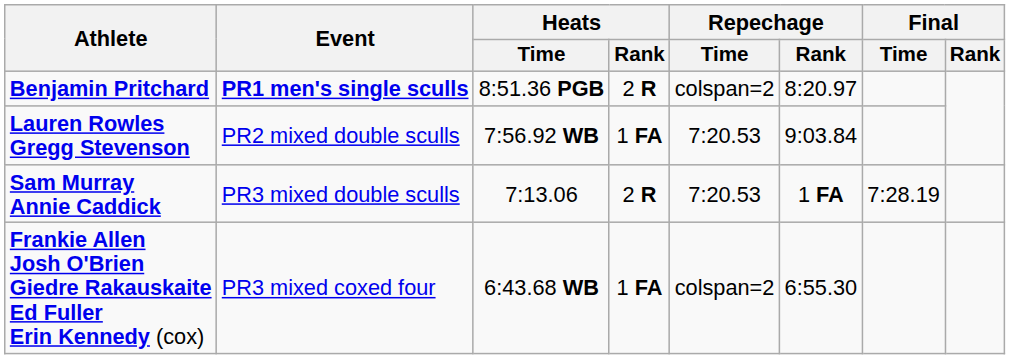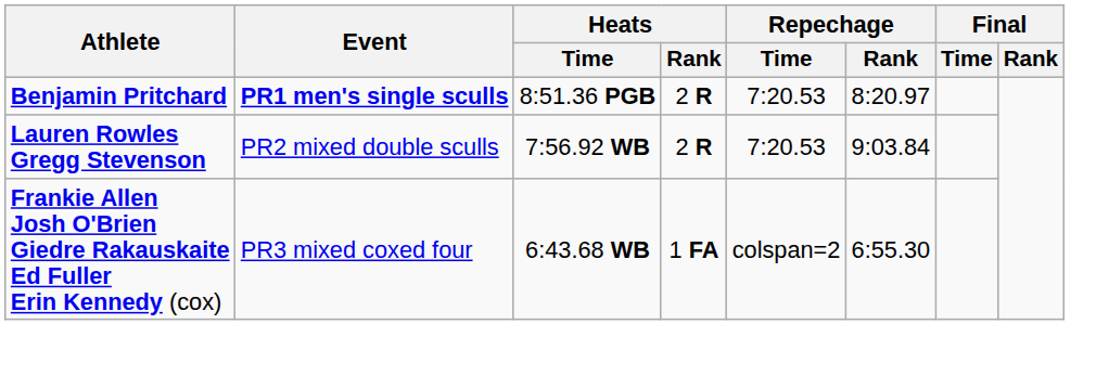Benjamin Pritchard | Repechage / Time: colspan=2 -> 7:20.53
Lauren Rowles Gregg Stevenson | Heats / Rank: 1 FA -> 2 R
- row: Sam Murray Annie Caddick | PR3 mixed double sculls | 7:13.06 | 2 R | 7:20.53 | 1 FA | 7:28.19
